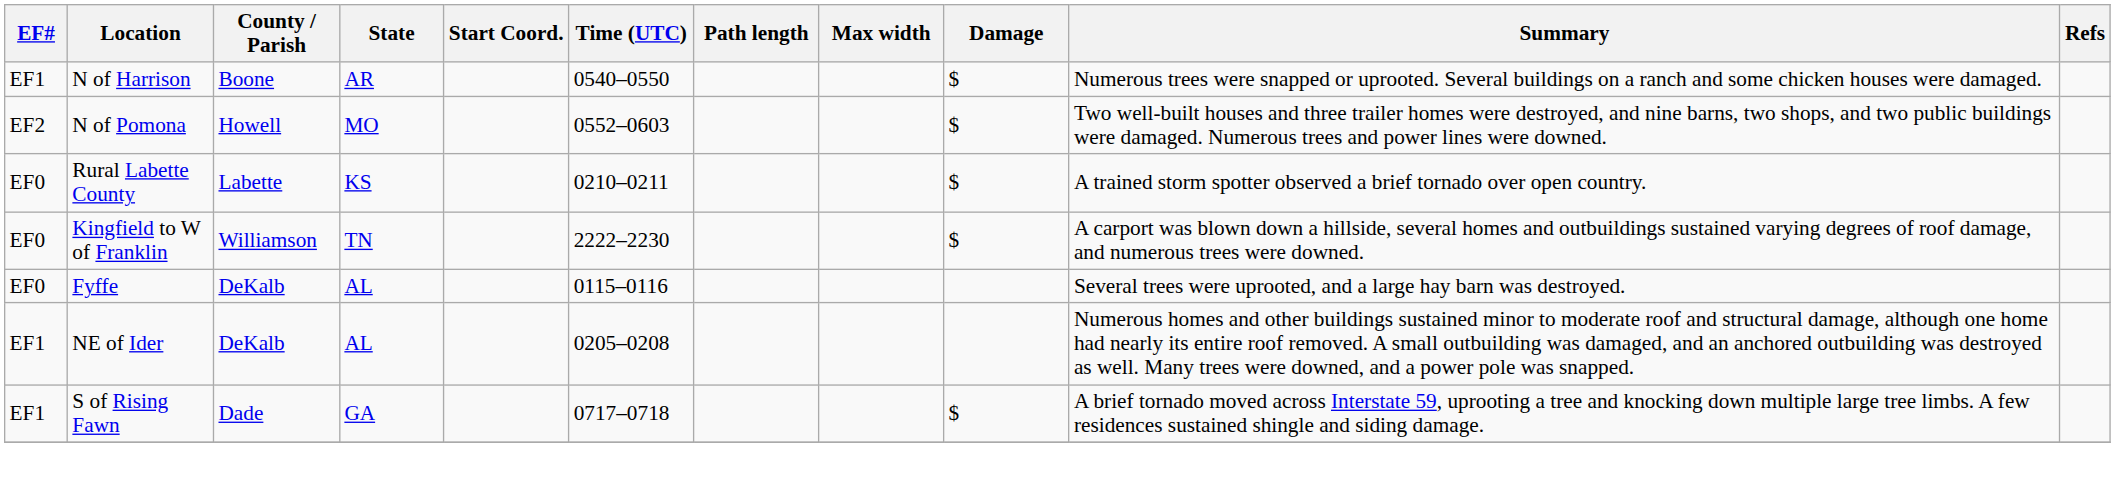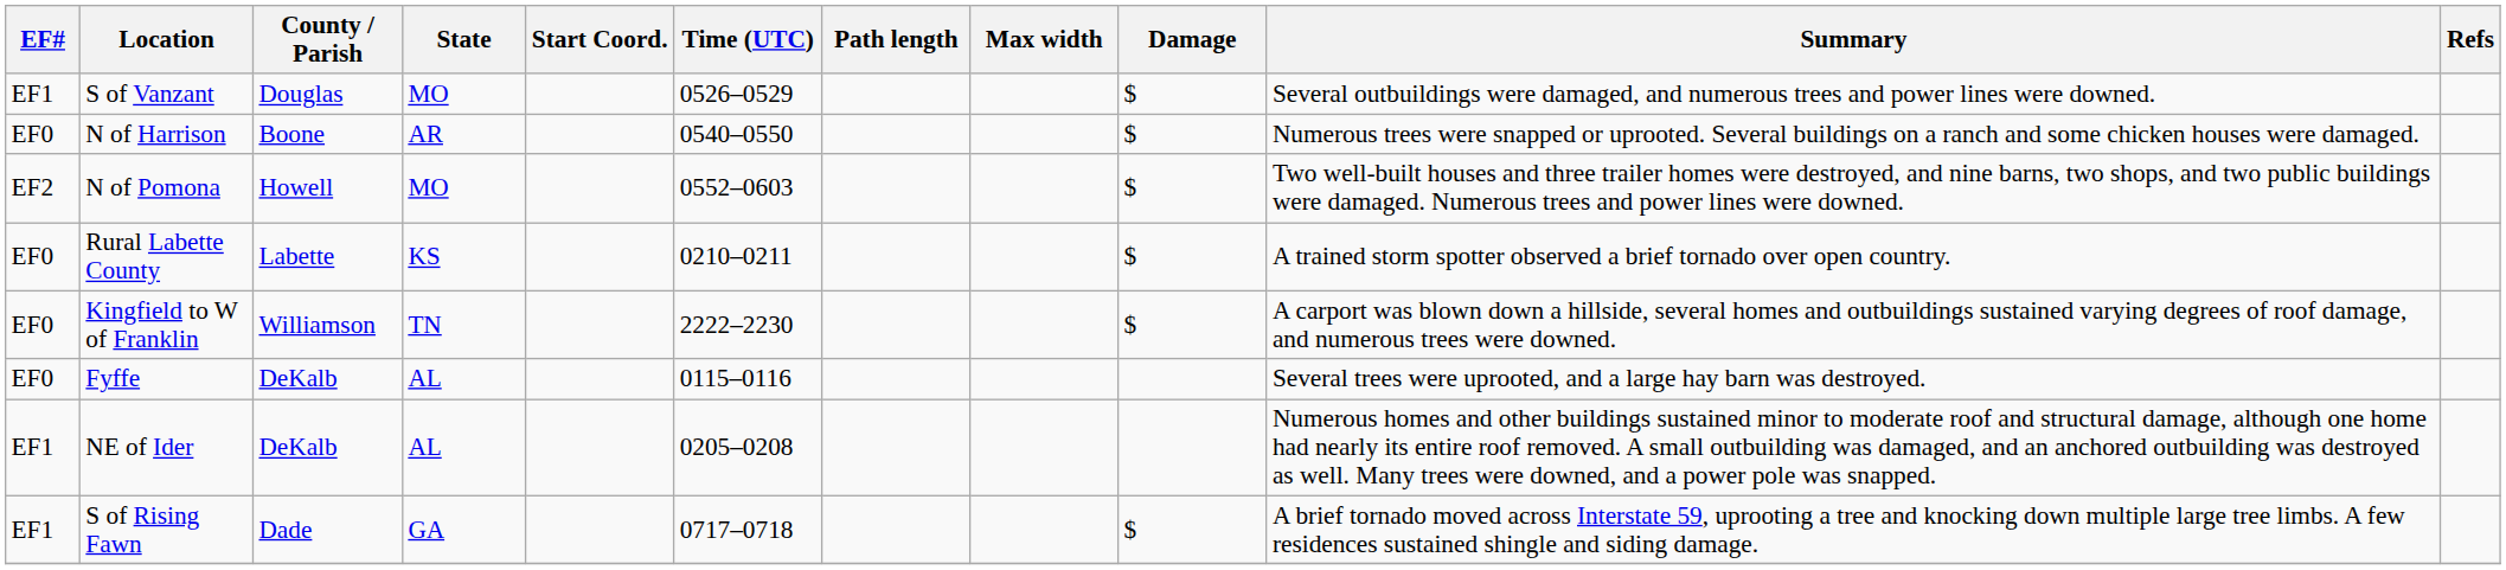+ row: EF1 | S of Vanzant | Douglas | MO | 0526–0529 | $ | Several outbuildings were damaged, and numerous trees and power lines were downed.
N of Harrison | EF#: EF1 -> EF0
